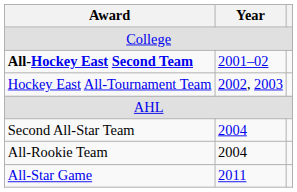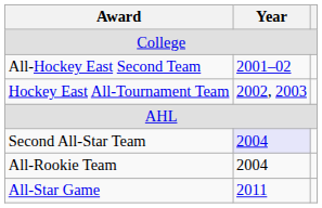All-Hockey East Second Team | Award: bold -> normal
Second All-Star Team | Year: no background -> lavender background
